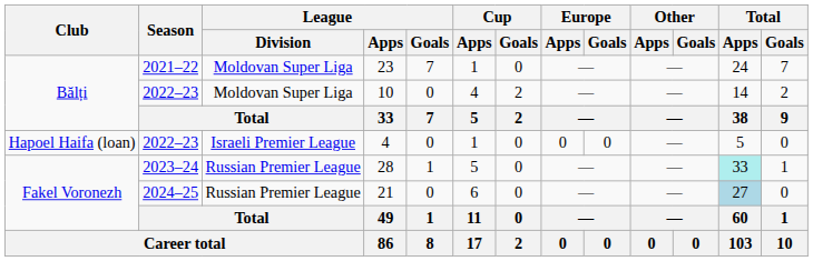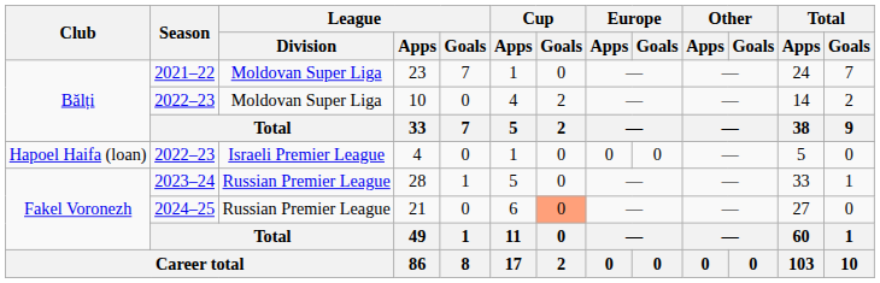28 | Total / Apps: paleturquoise background -> no background
21 | Cup / Goals: no background -> lightsalmon background
21 | Total / Apps: lightblue background -> no background
